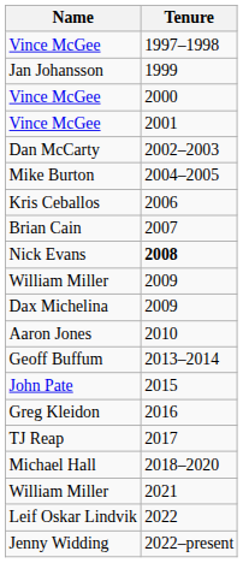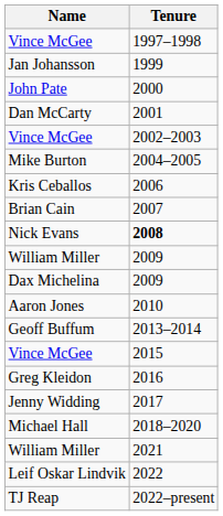row 4 | Name: Vince McGee -> John Pate
row 5 | Name: Vince McGee -> Dan McCarty
row 6 | Name: Dan McCarty -> Vince McGee
row 15 | Name: John Pate -> Vince McGee
row 17 | Name: TJ Reap -> Jenny Widding
row 21 | Name: Jenny Widding -> TJ Reap
